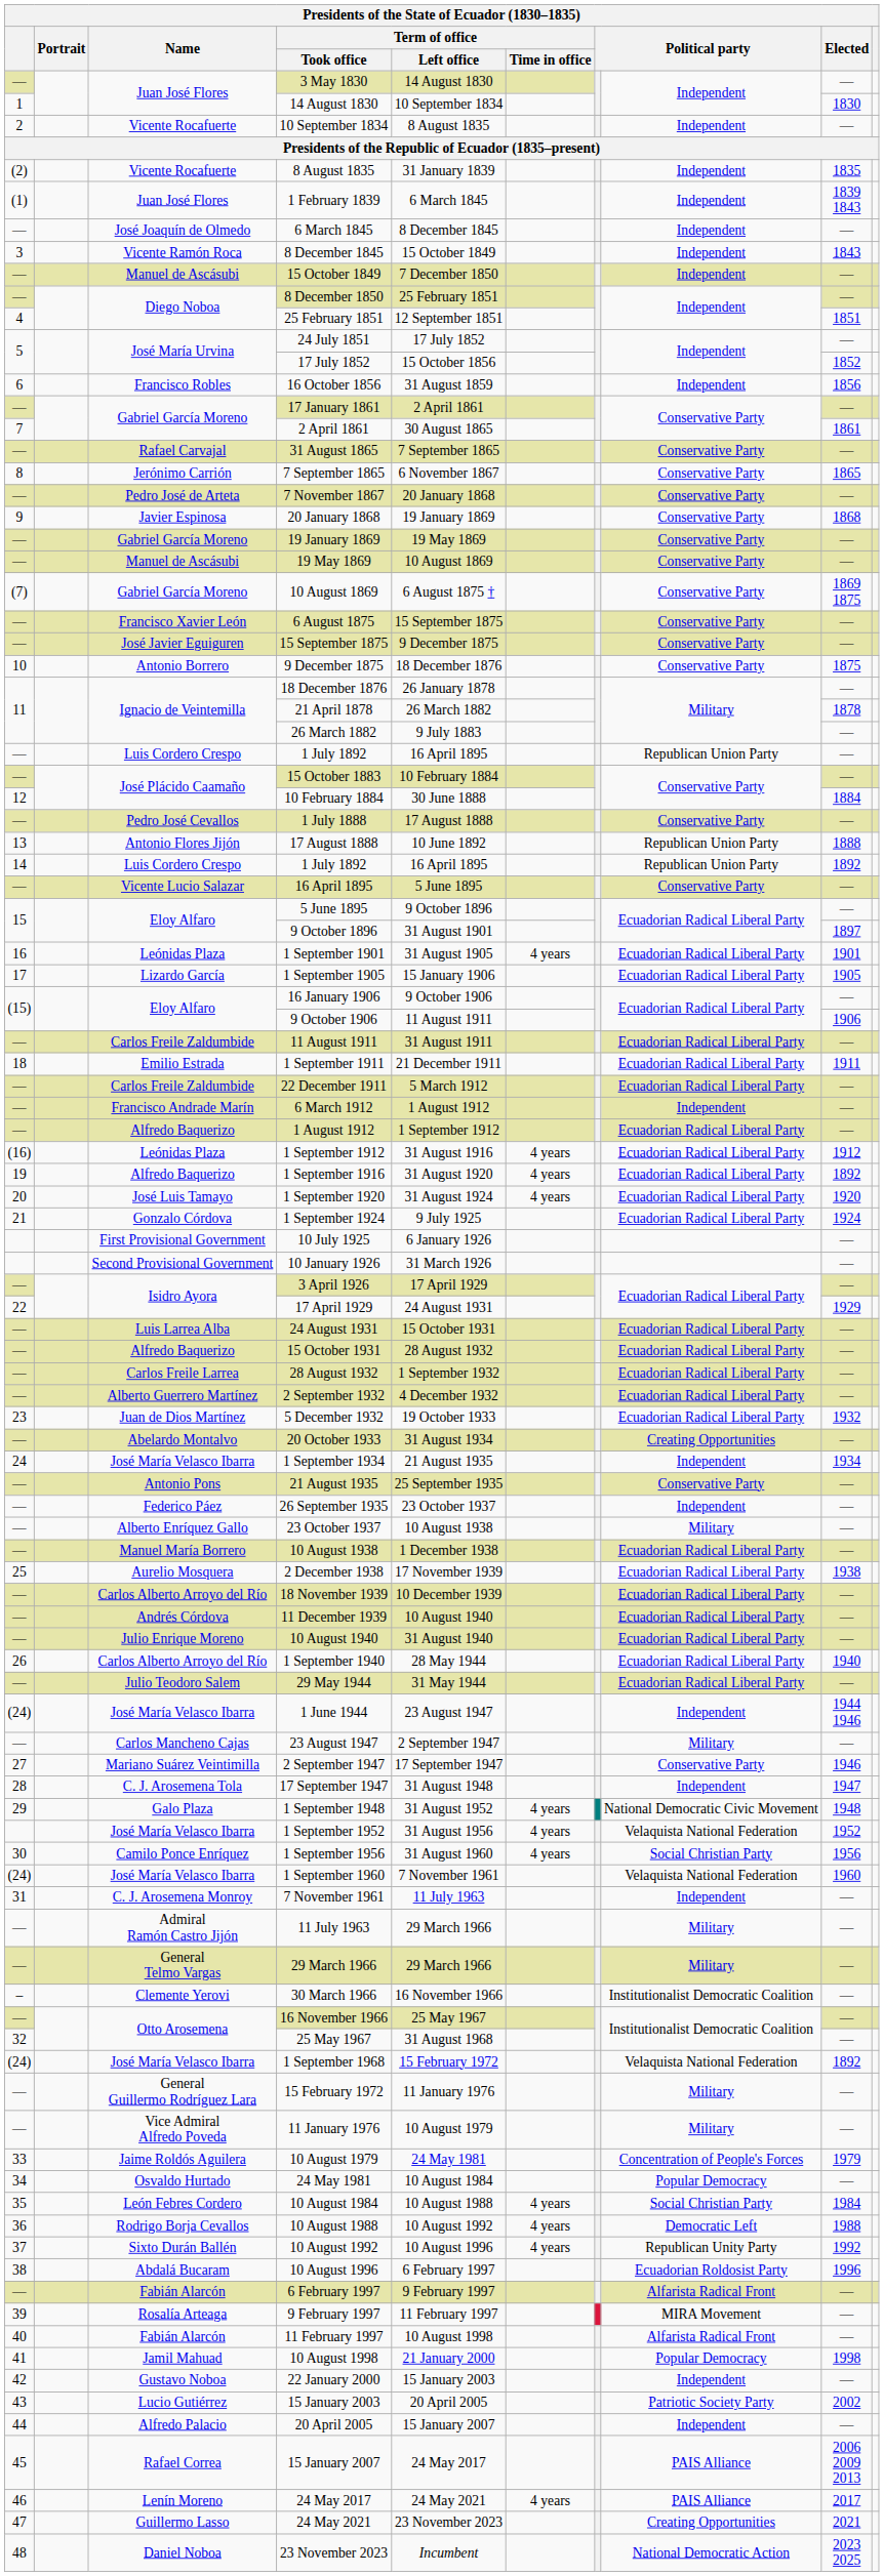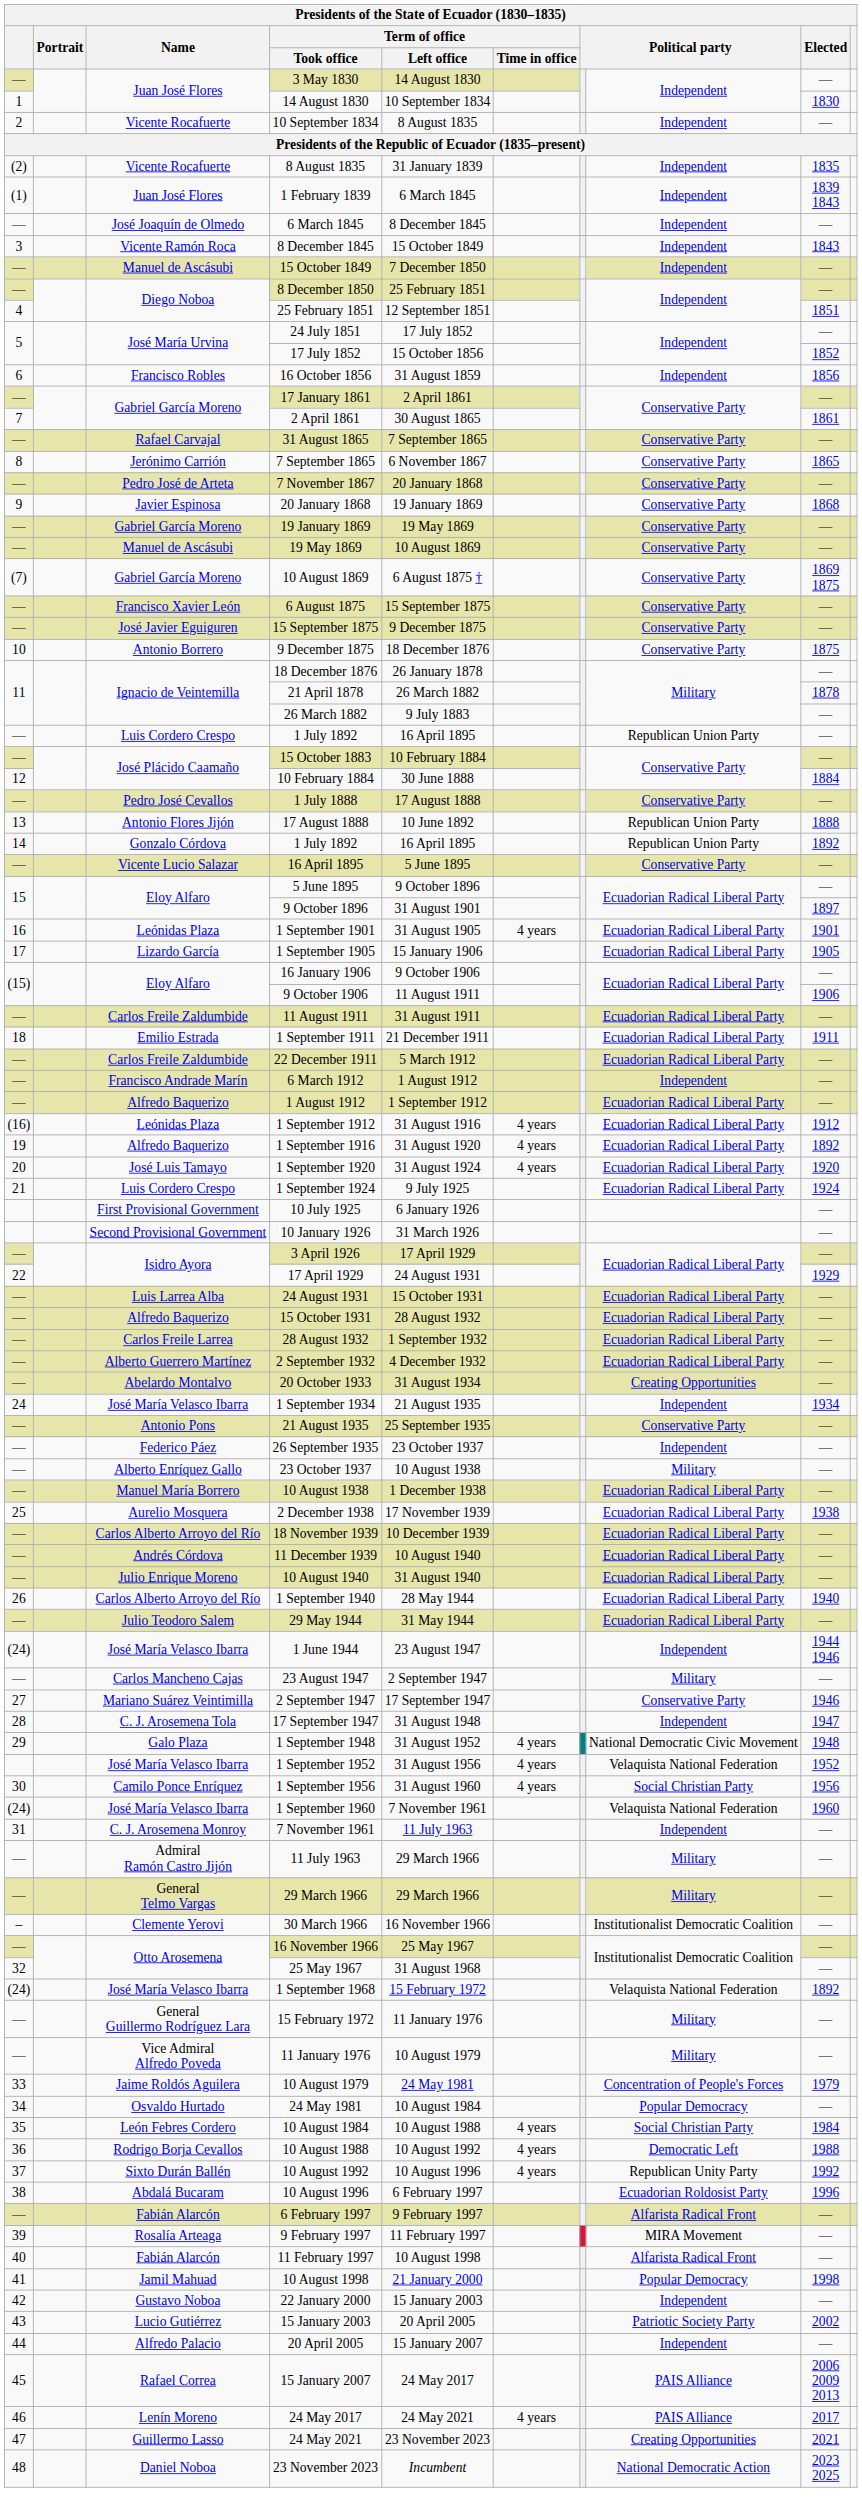14 / 1 July 1892 | Name: Luis Cordero Crespo -> Gonzalo Córdova
1 September 1924 | Name: Gonzalo Córdova -> Luis Cordero Crespo
- row: 23 | Juan de Dios Martínez | 5 December 1932 | 19 October 1933 | Ecuadorian Radical Liberal Party | 1932
